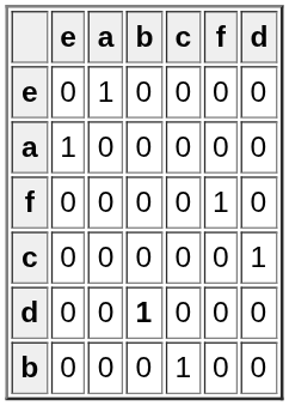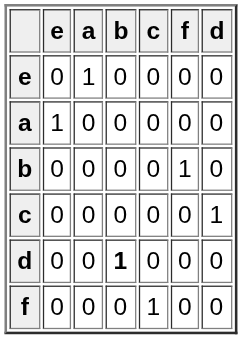row 4 | column 1: f -> b
row 7 | column 1: b -> f
